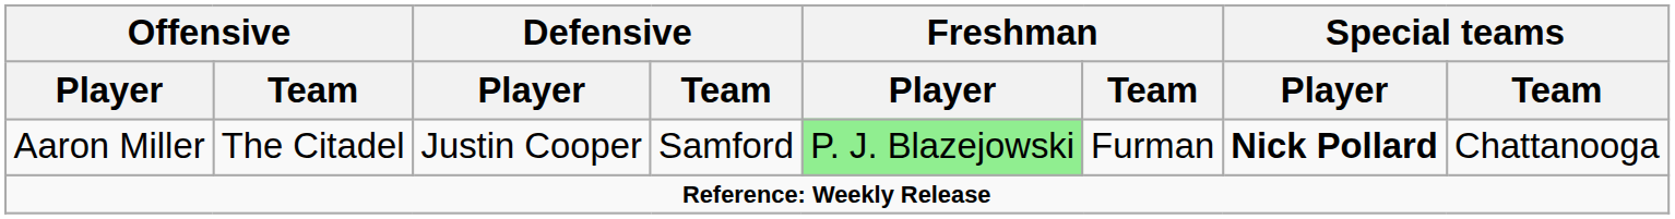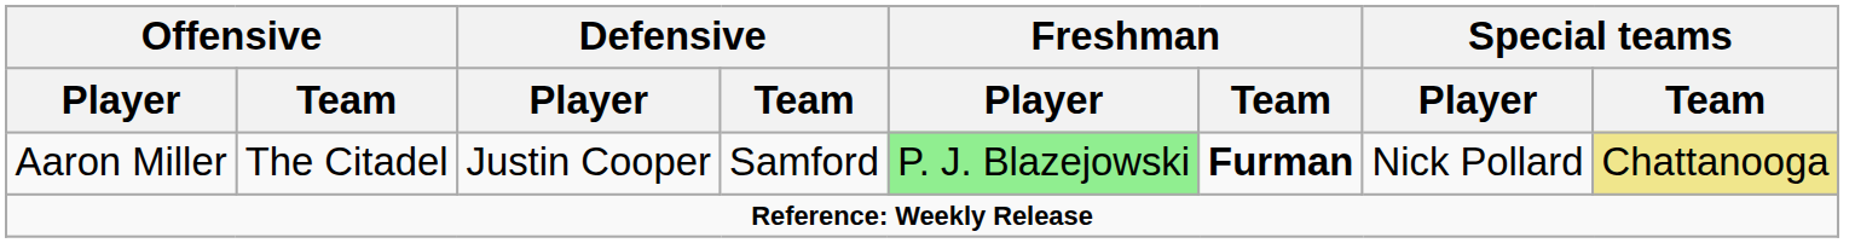Aaron Miller | Freshman / Team: normal -> bold
Aaron Miller | Special teams / Player: bold -> normal
Aaron Miller | Special teams / Team: no background -> khaki background
